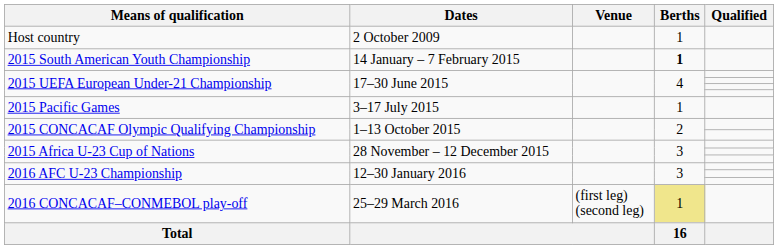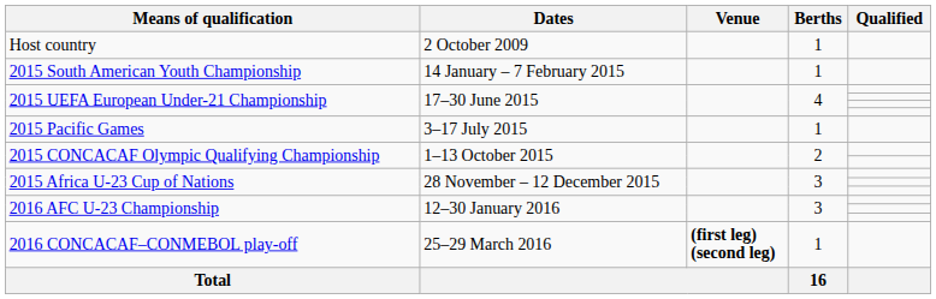2015 South American Youth Championship | Berths: bold -> normal
2016 CONCACAF–CONMEBOL play-off | Venue: normal -> bold
2016 CONCACAF–CONMEBOL play-off | Berths: khaki background -> no background
